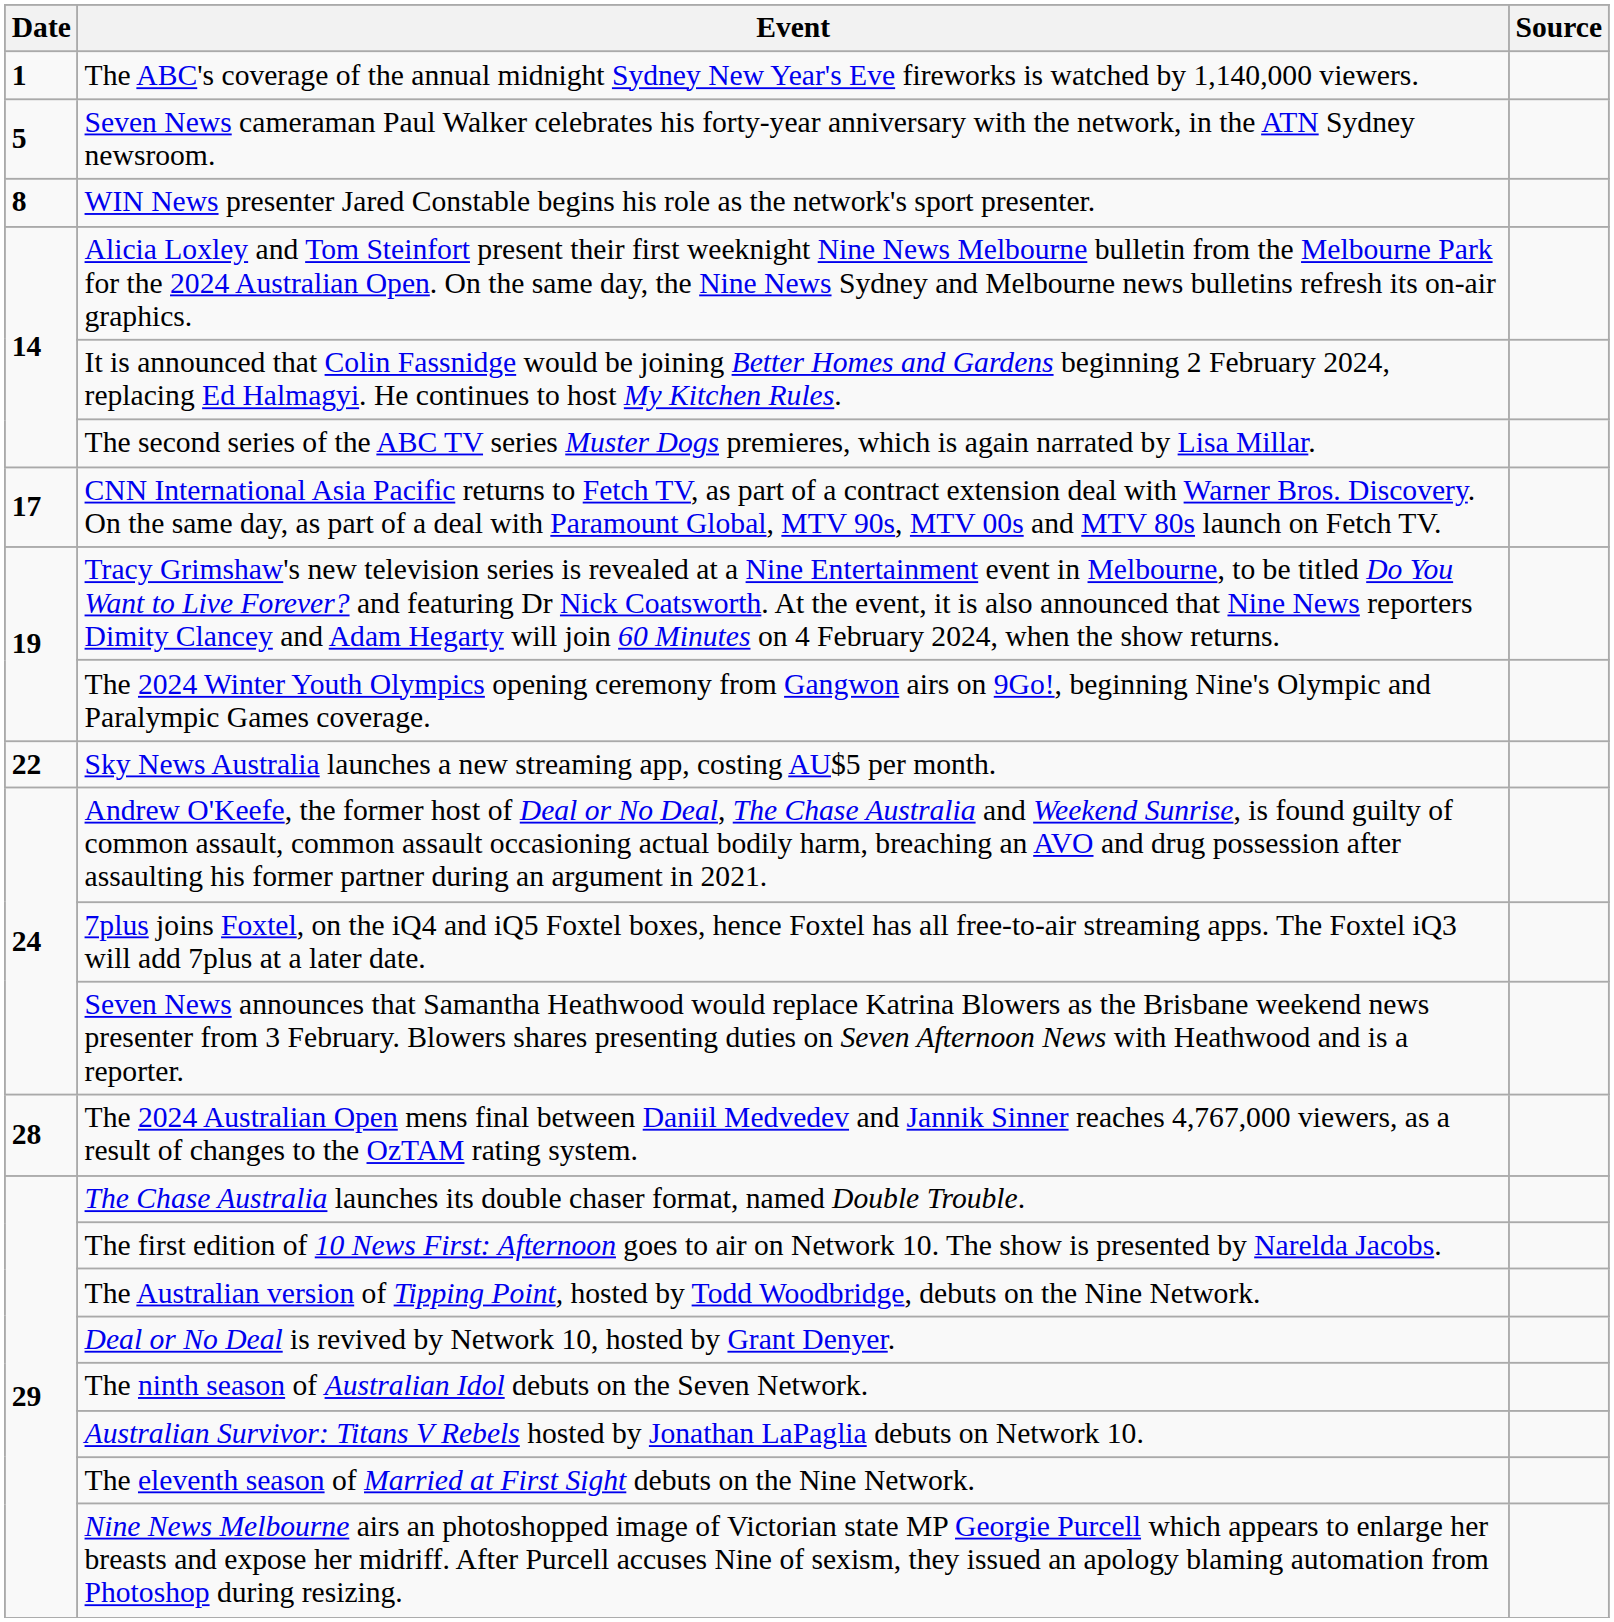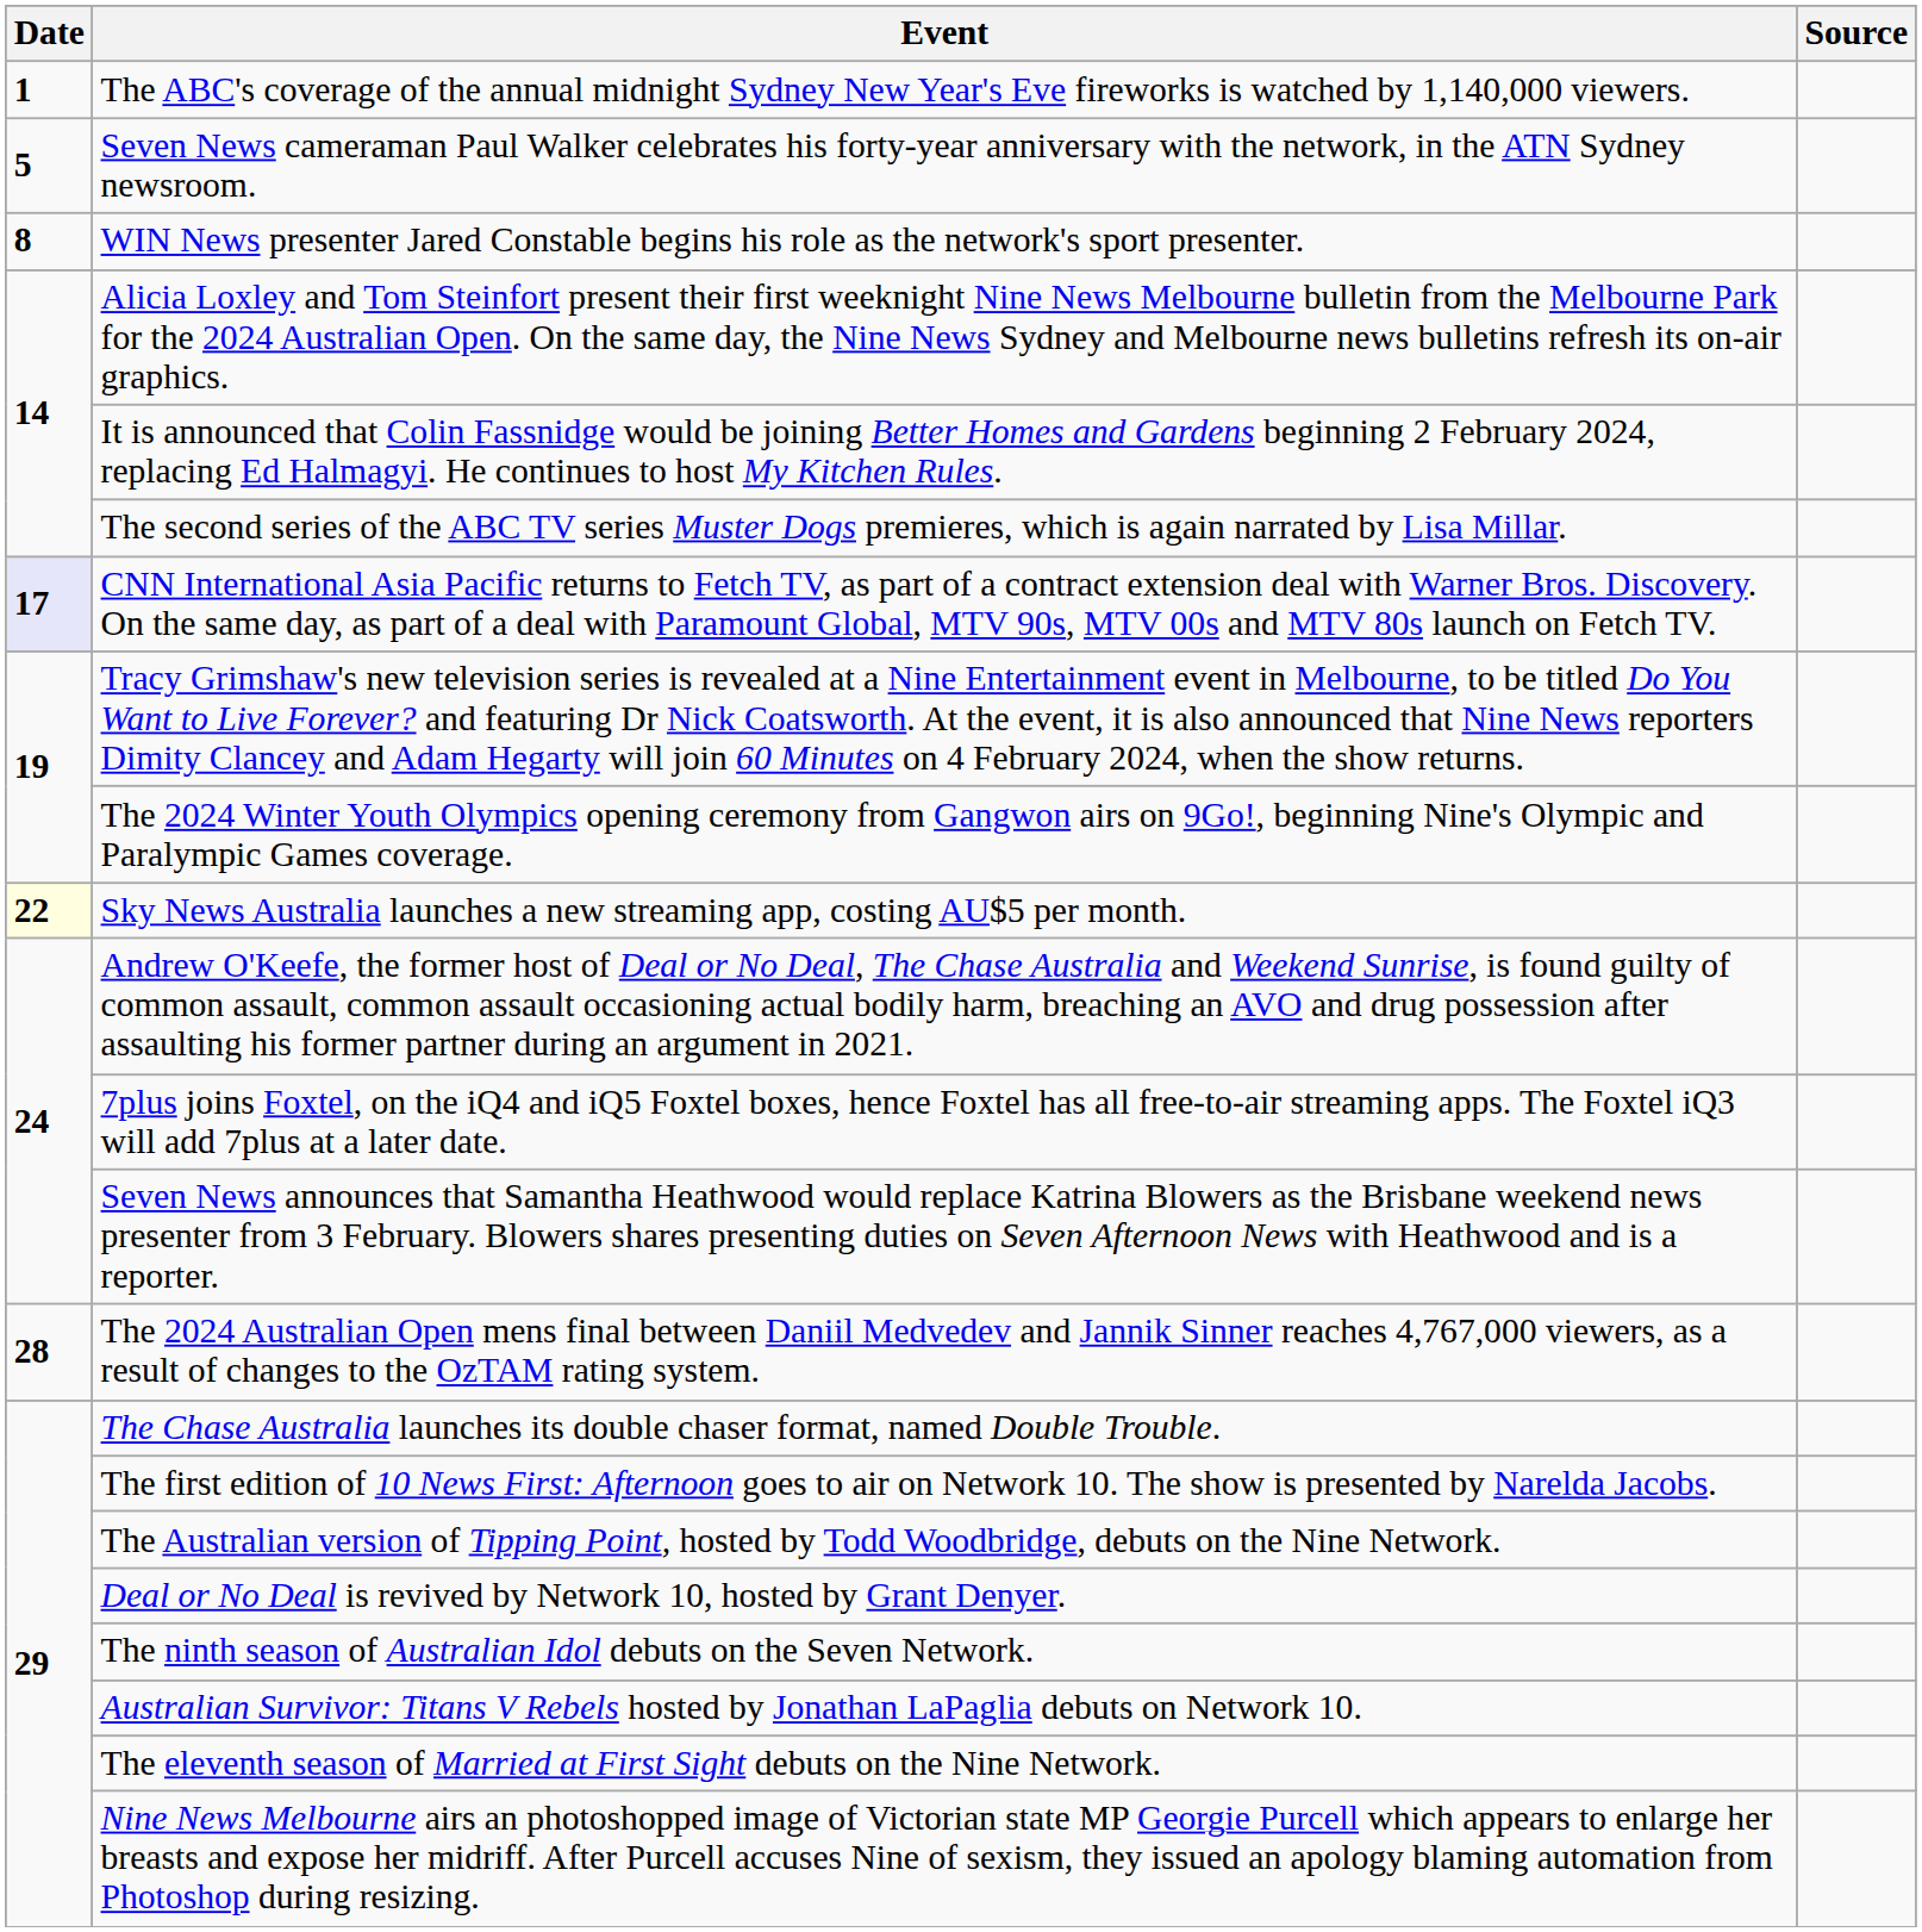row 8 | Date: no background -> lavender background
row 11 | Date: no background -> lightyellow background
